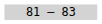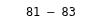row 1 | column 1: lightgrey background -> no background
